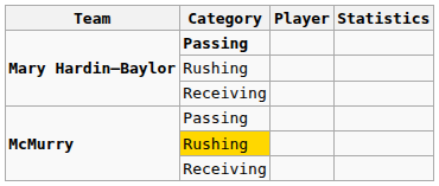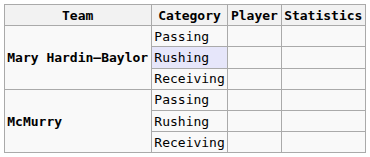Mary Hardin–Baylor / Passing | Category: bold -> normal
Mary Hardin–Baylor / Rushing | Category: no background -> lavender background
McMurry / Rushing | Category: gold background -> no background
